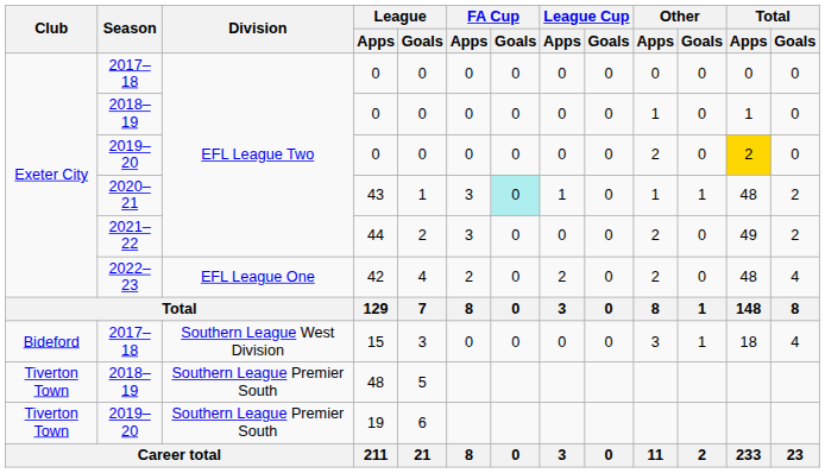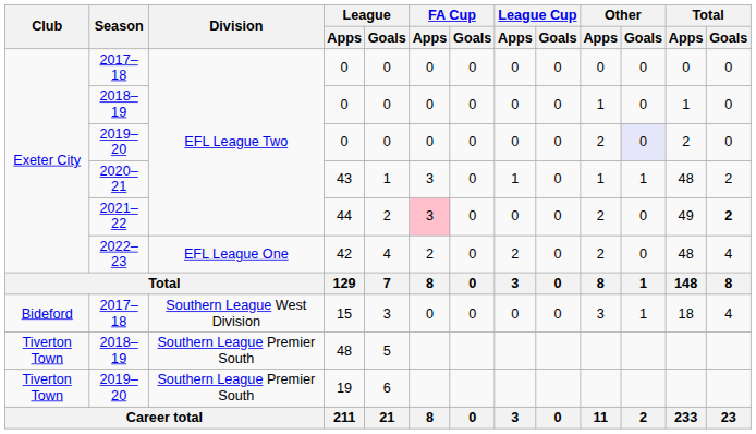2019–20 / 0 | Other / Goals: no background -> lavender background
2019–20 / 0 | Total / Apps: gold background -> no background
43 | FA Cup / Goals: paleturquoise background -> no background
44 | FA Cup / Apps: no background -> pink background
44 | Total / Goals: normal -> bold
